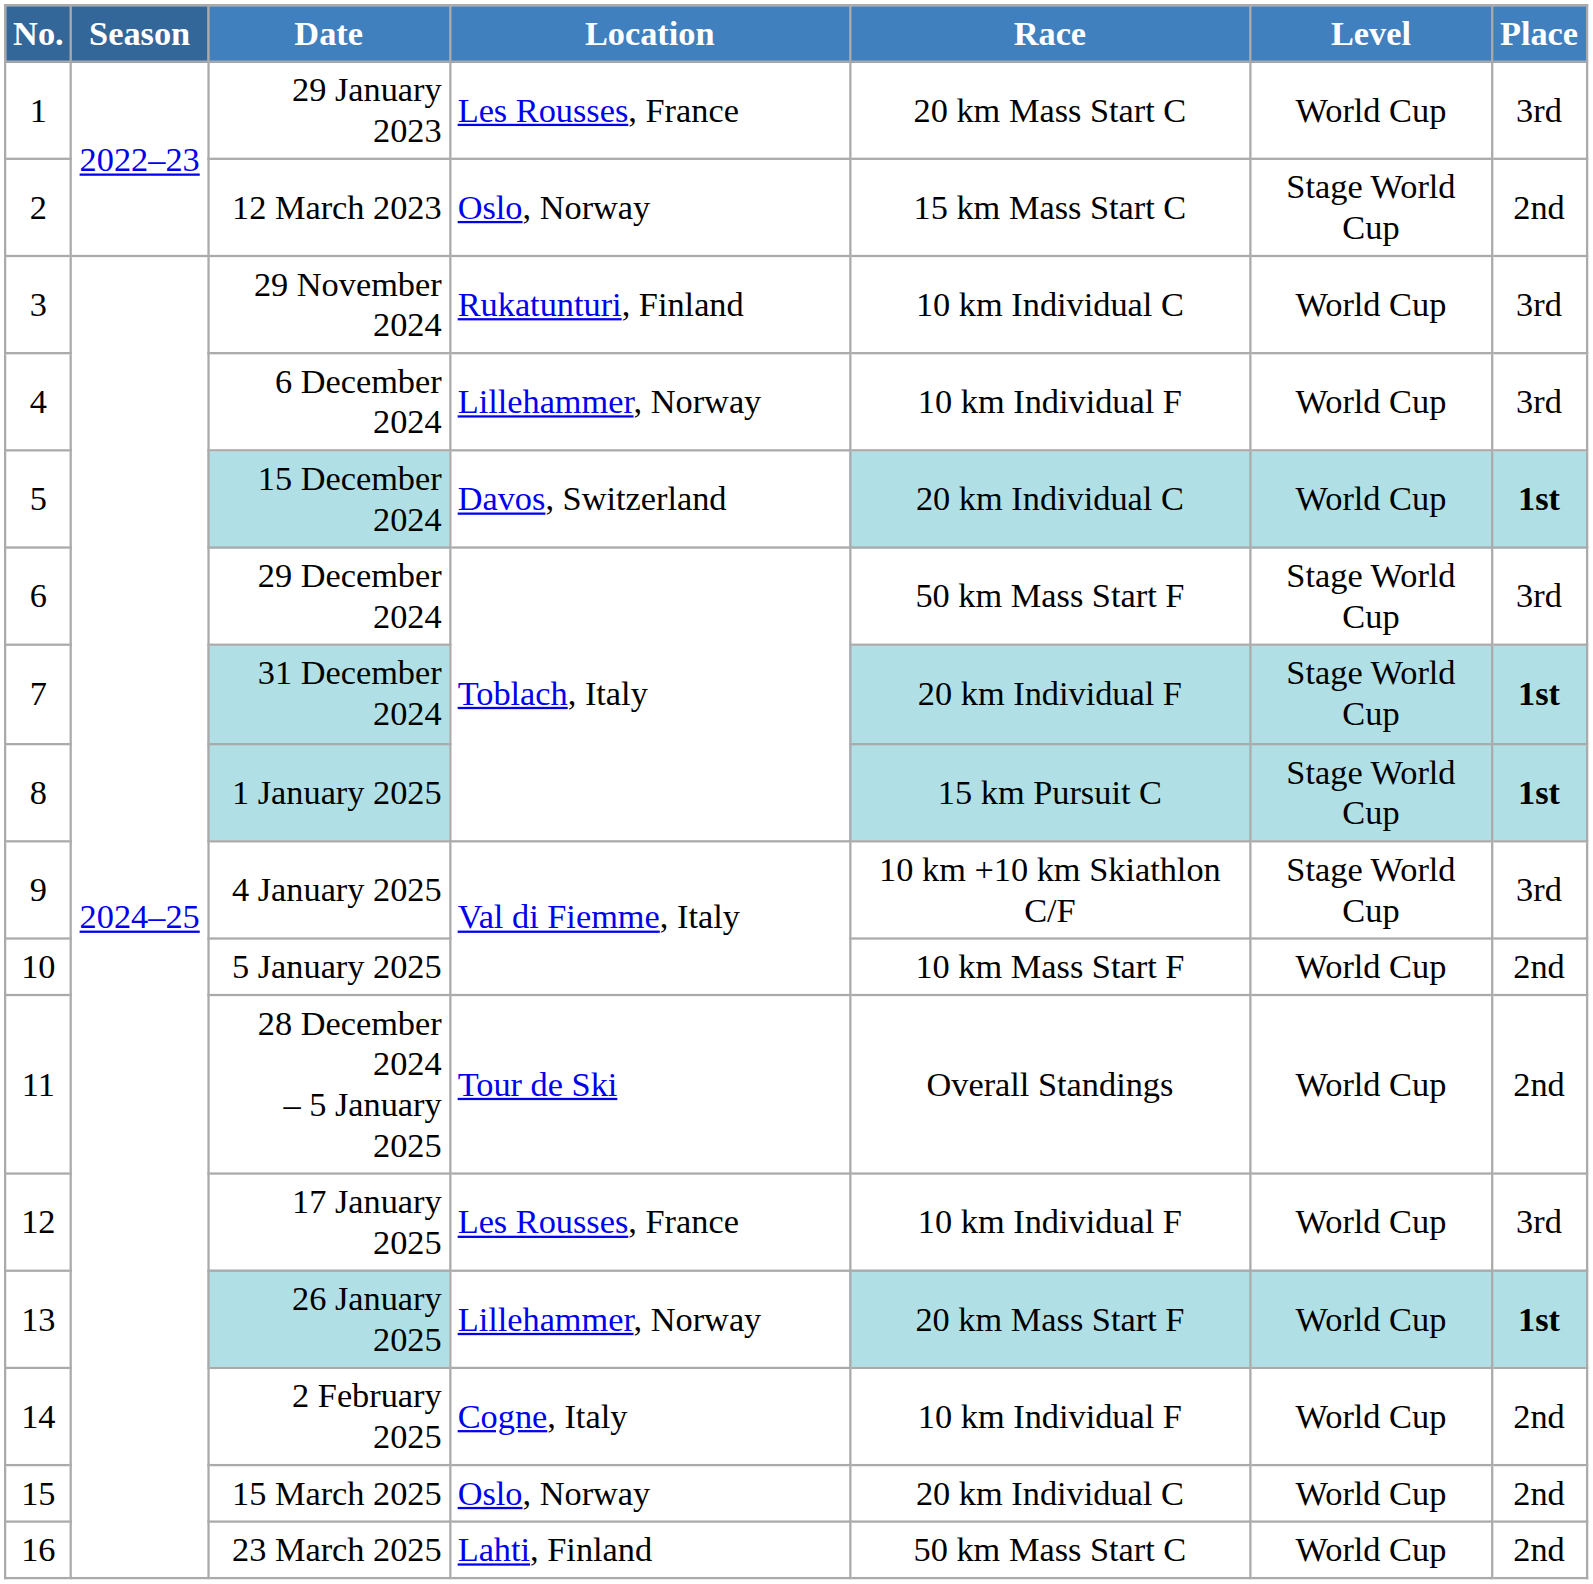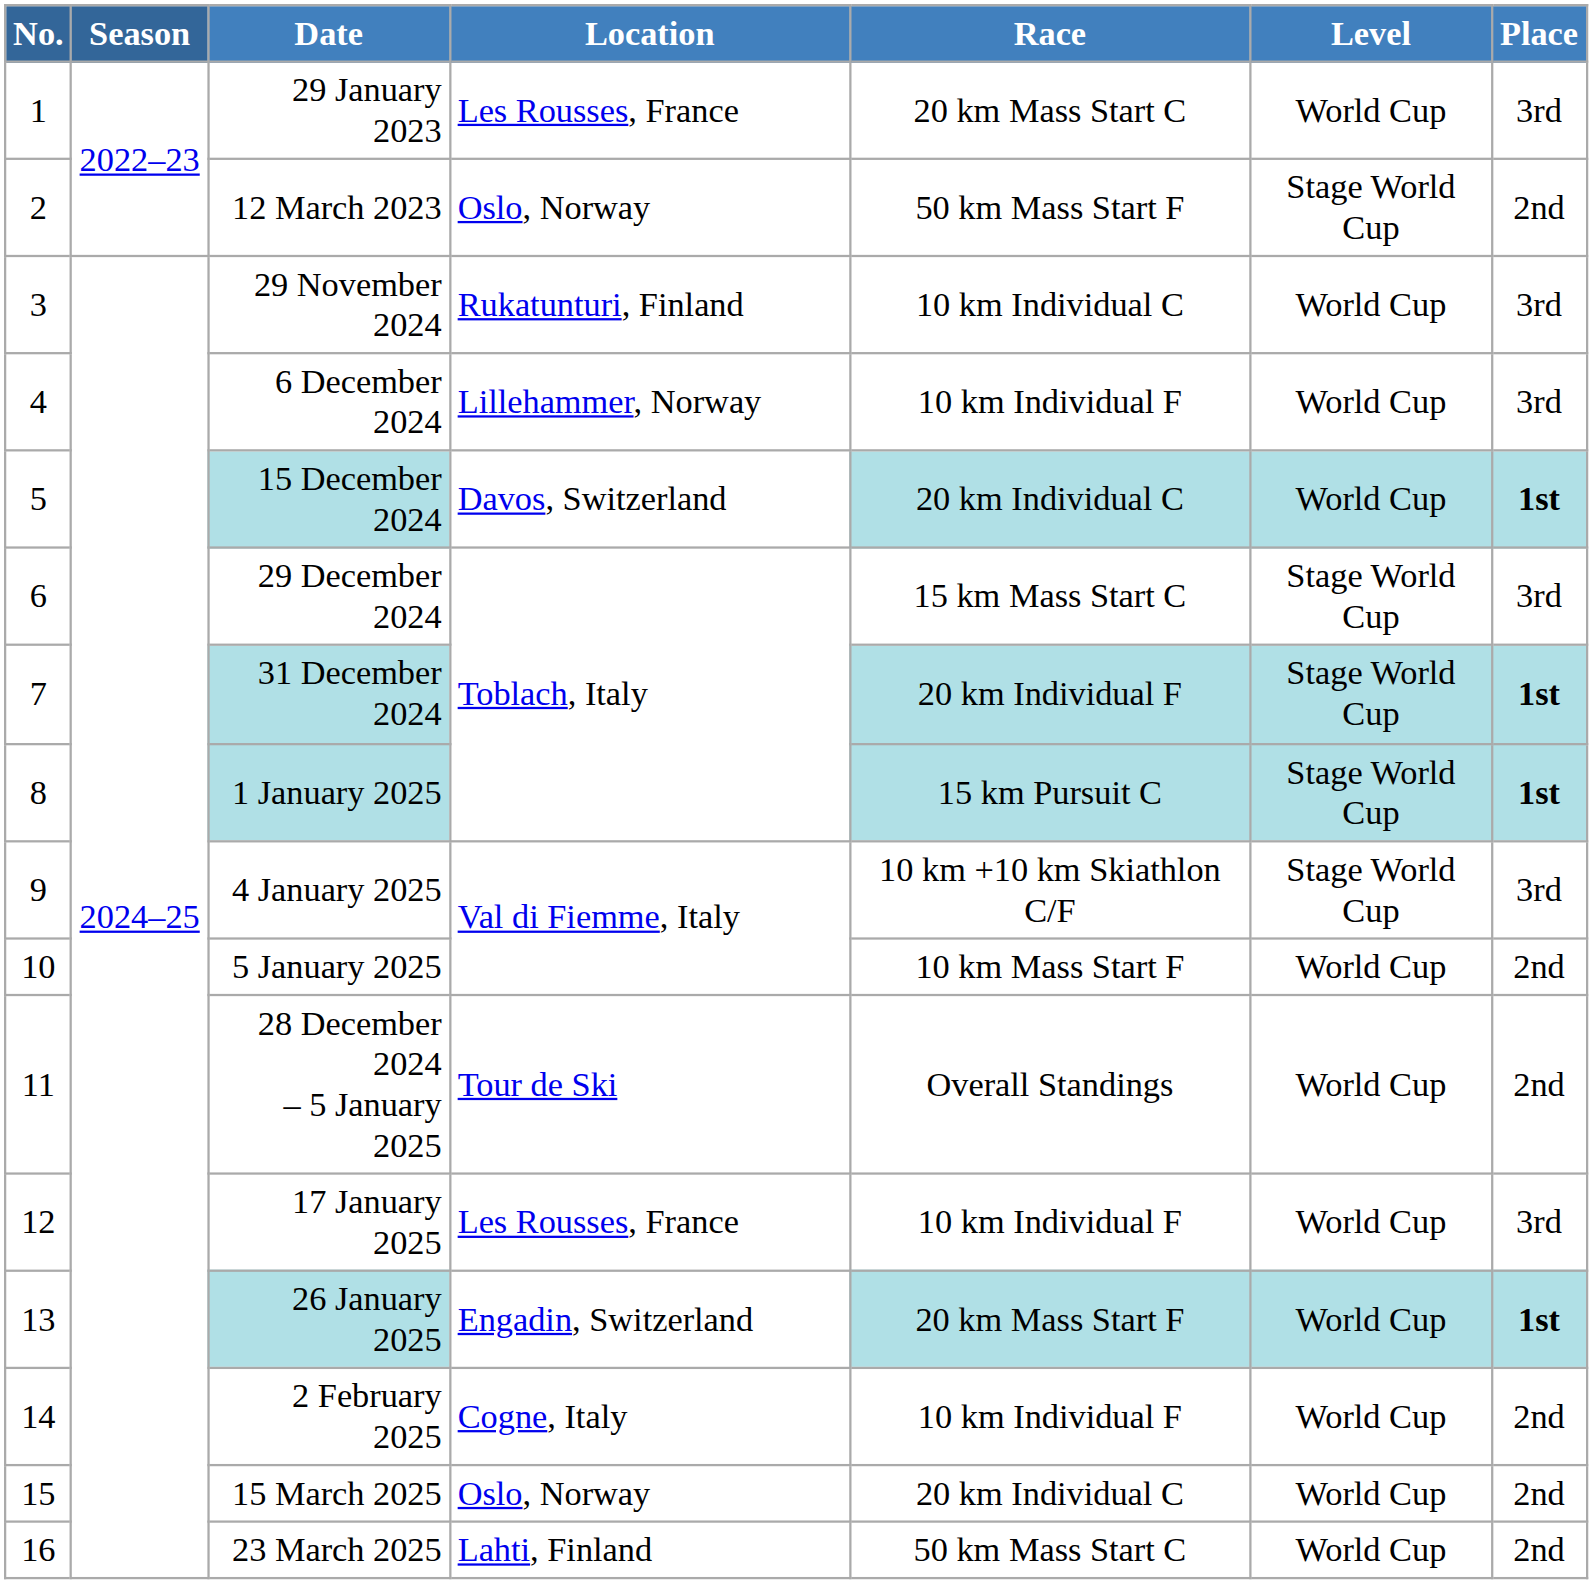12 March 2023 | Race: 15 km Mass Start C -> 50 km Mass Start F
29 December 2024 | Race: 50 km Mass Start F -> 15 km Mass Start C
26 January 2025 | Location: Lillehammer, Norway -> Engadin, Switzerland
